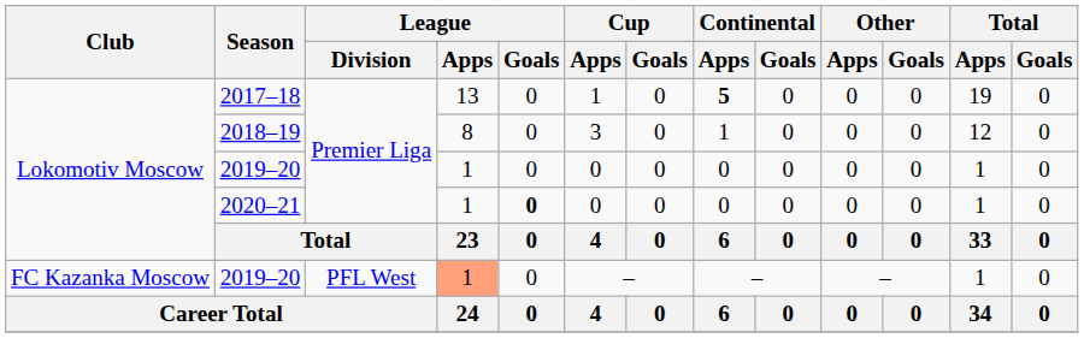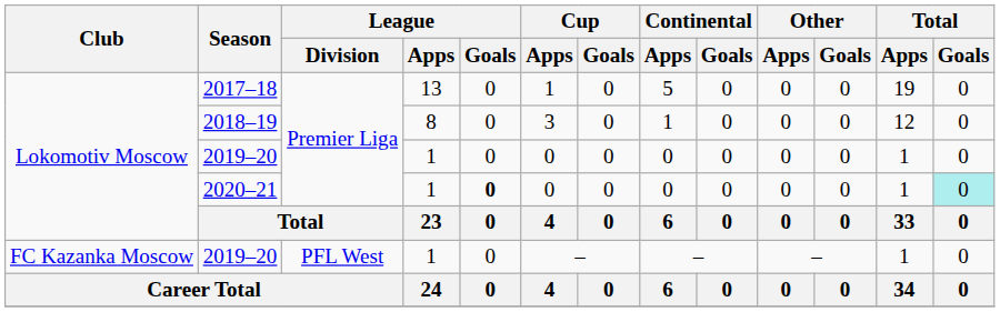2017–18 | Continental / Apps: bold -> normal
2020–21 | Total / Goals: no background -> paleturquoise background
FC Kazanka Moscow / 2019–20 | League / Apps: lightsalmon background -> no background
